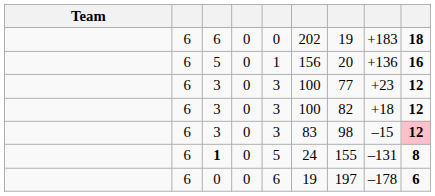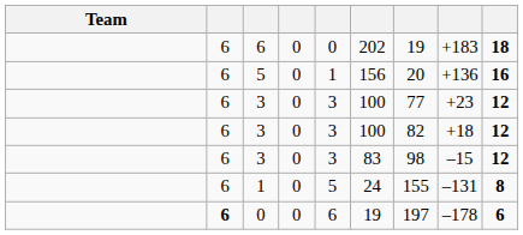row 6 | column 9: pink background -> no background
row 7 | column 3: bold -> normal
row 8 | column 2: normal -> bold
